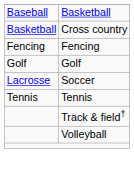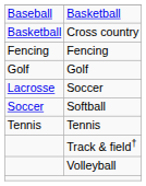+ row: Soccer | Softball
